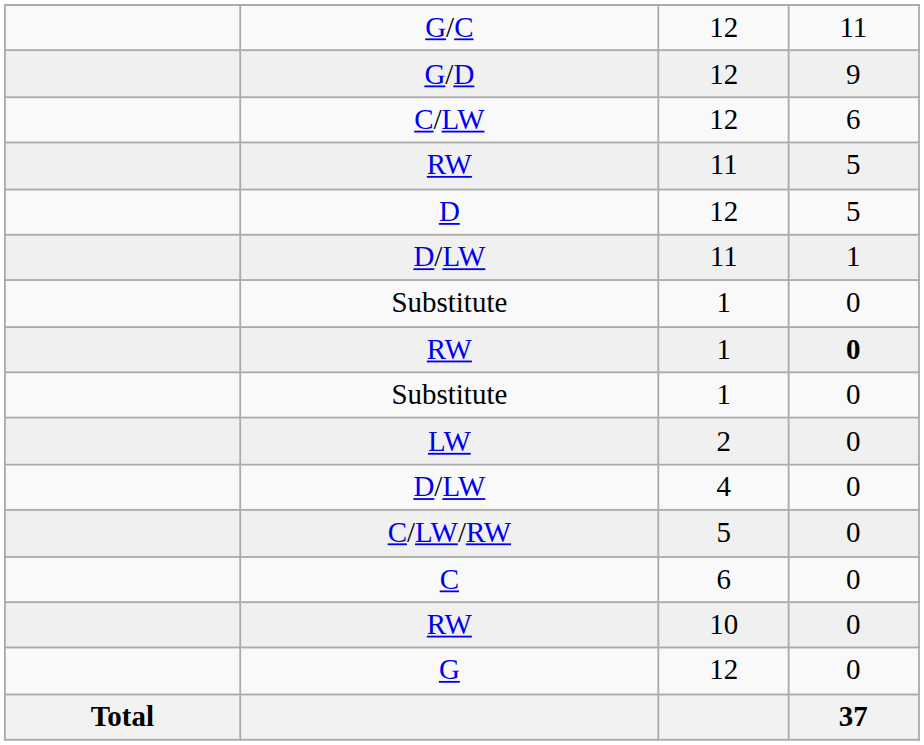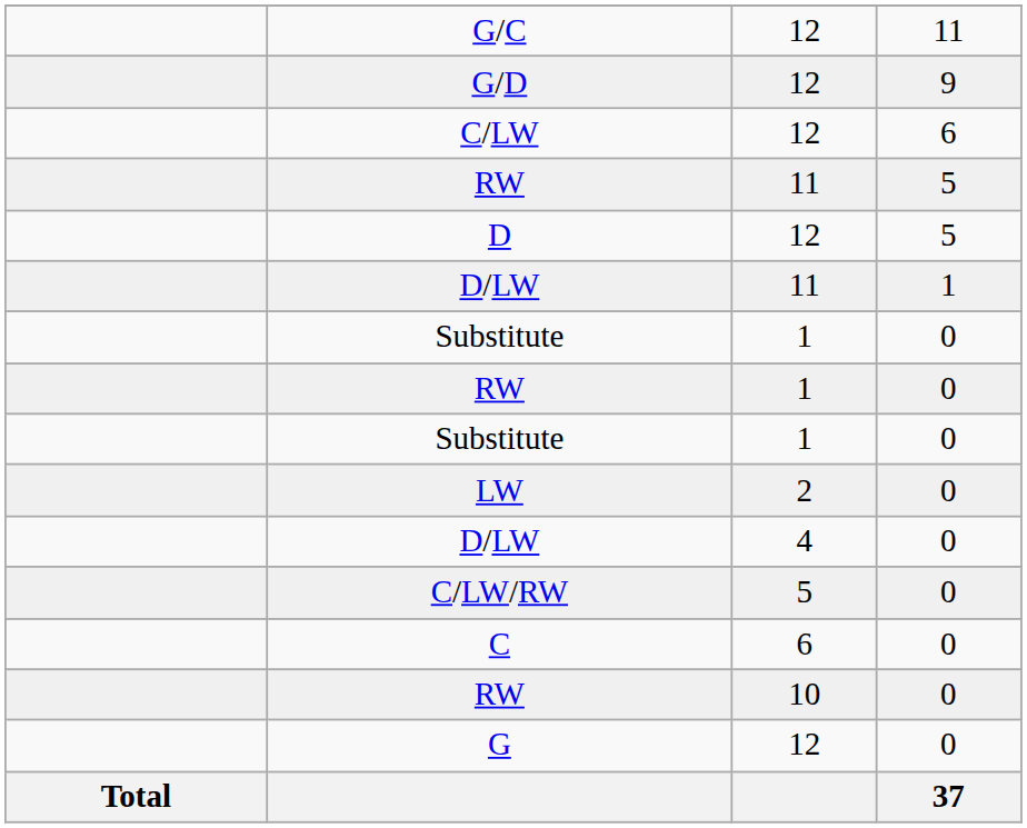RW / 1 | column 4: bold -> normal
